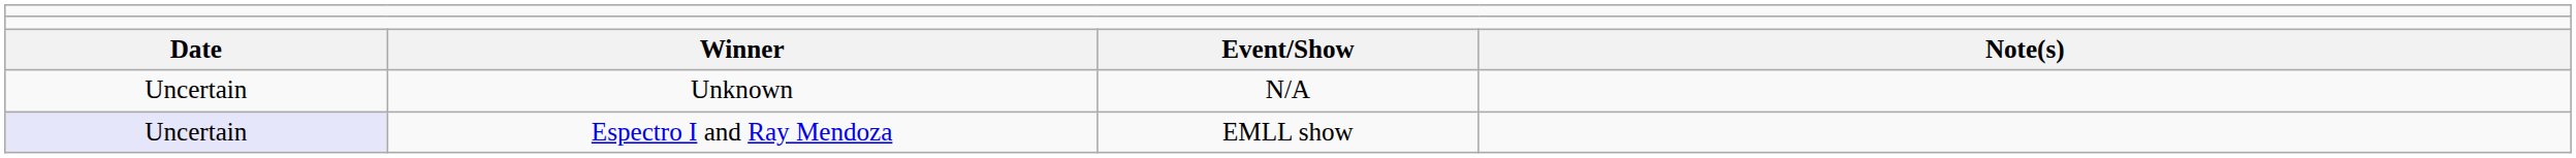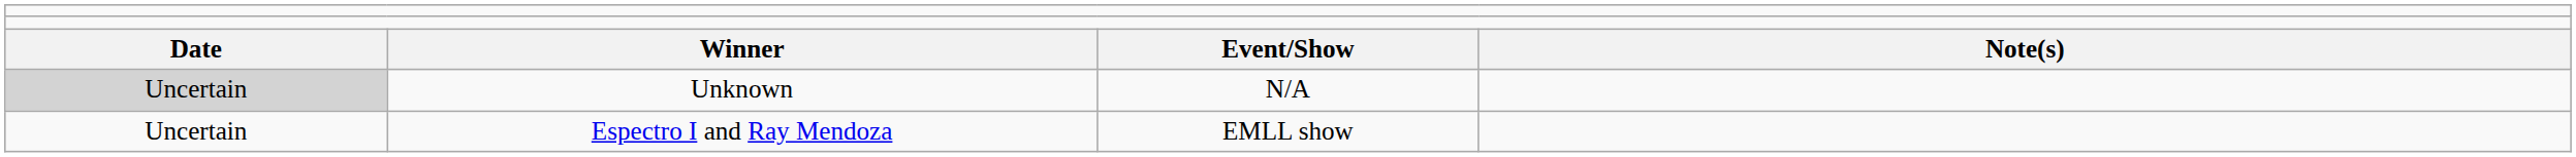Unknown | column 1: no background -> lightgrey background
Espectro I and Ray Mendoza | column 1: lavender background -> no background
